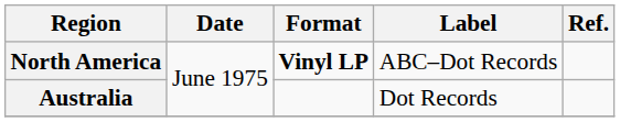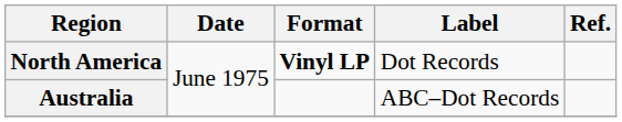North America | Label: ABC–Dot Records -> Dot Records
Australia | Label: Dot Records -> ABC–Dot Records
